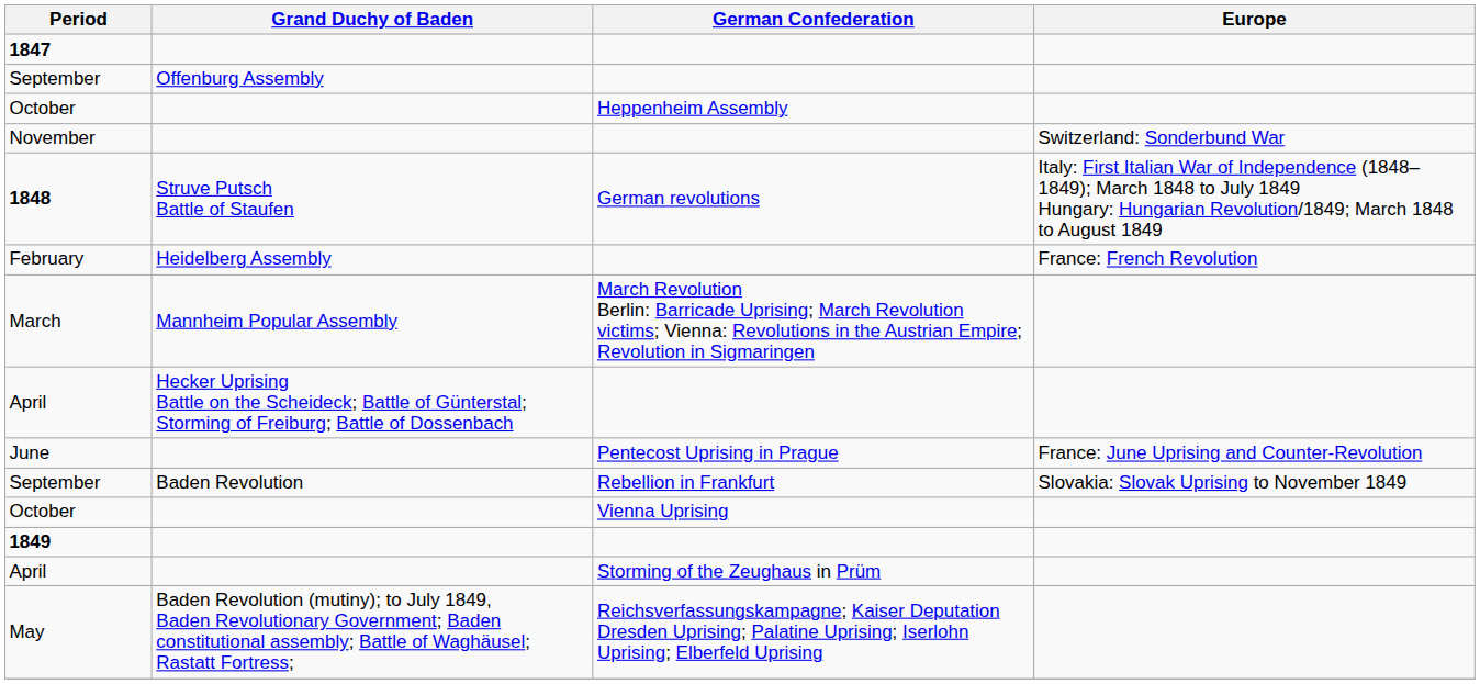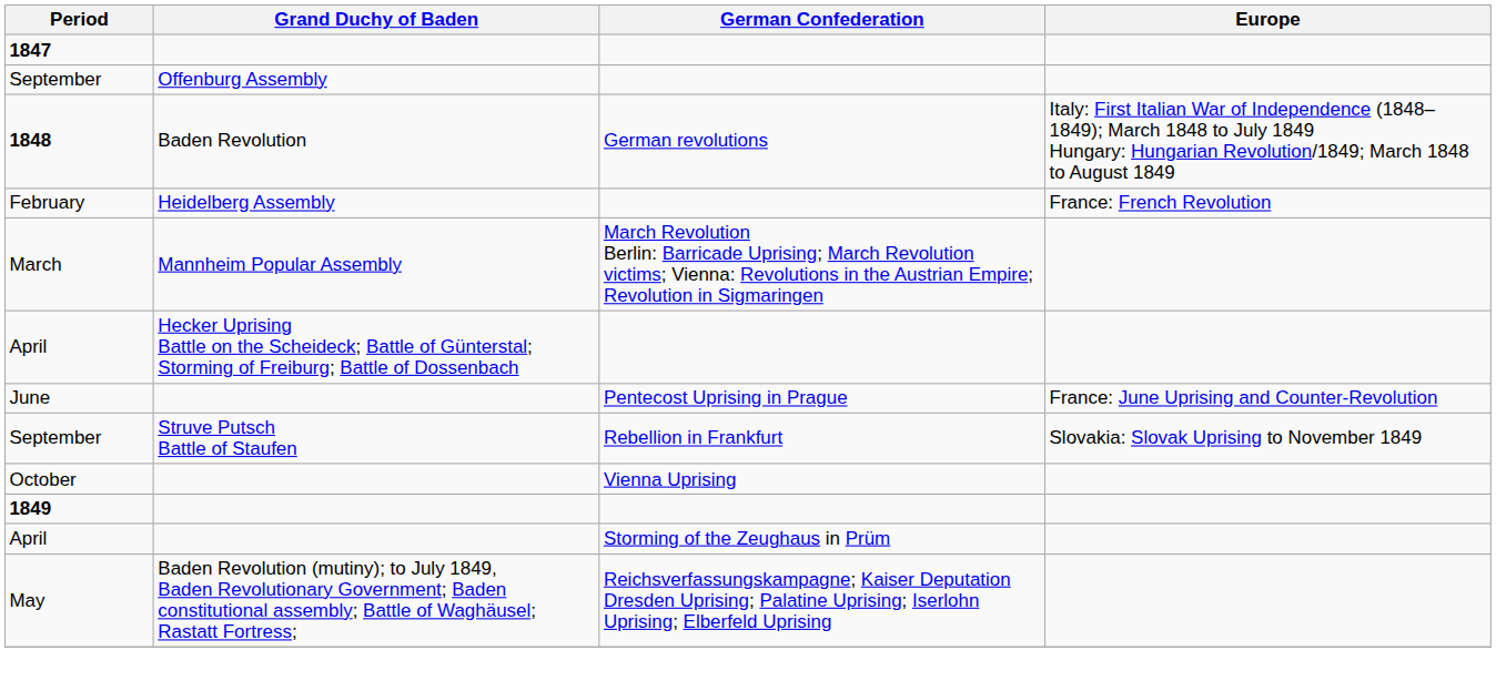- row: October | Heppenheim Assembly
- row: November | Switzerland: Sonderbund War
1848 | Grand Duchy of Baden: Struve Putsch Battle of Staufen -> Baden Revolution
September / Rebellion in Frankfurt | Grand Duchy of Baden: Baden Revolution -> Struve Putsch Battle of Staufen
